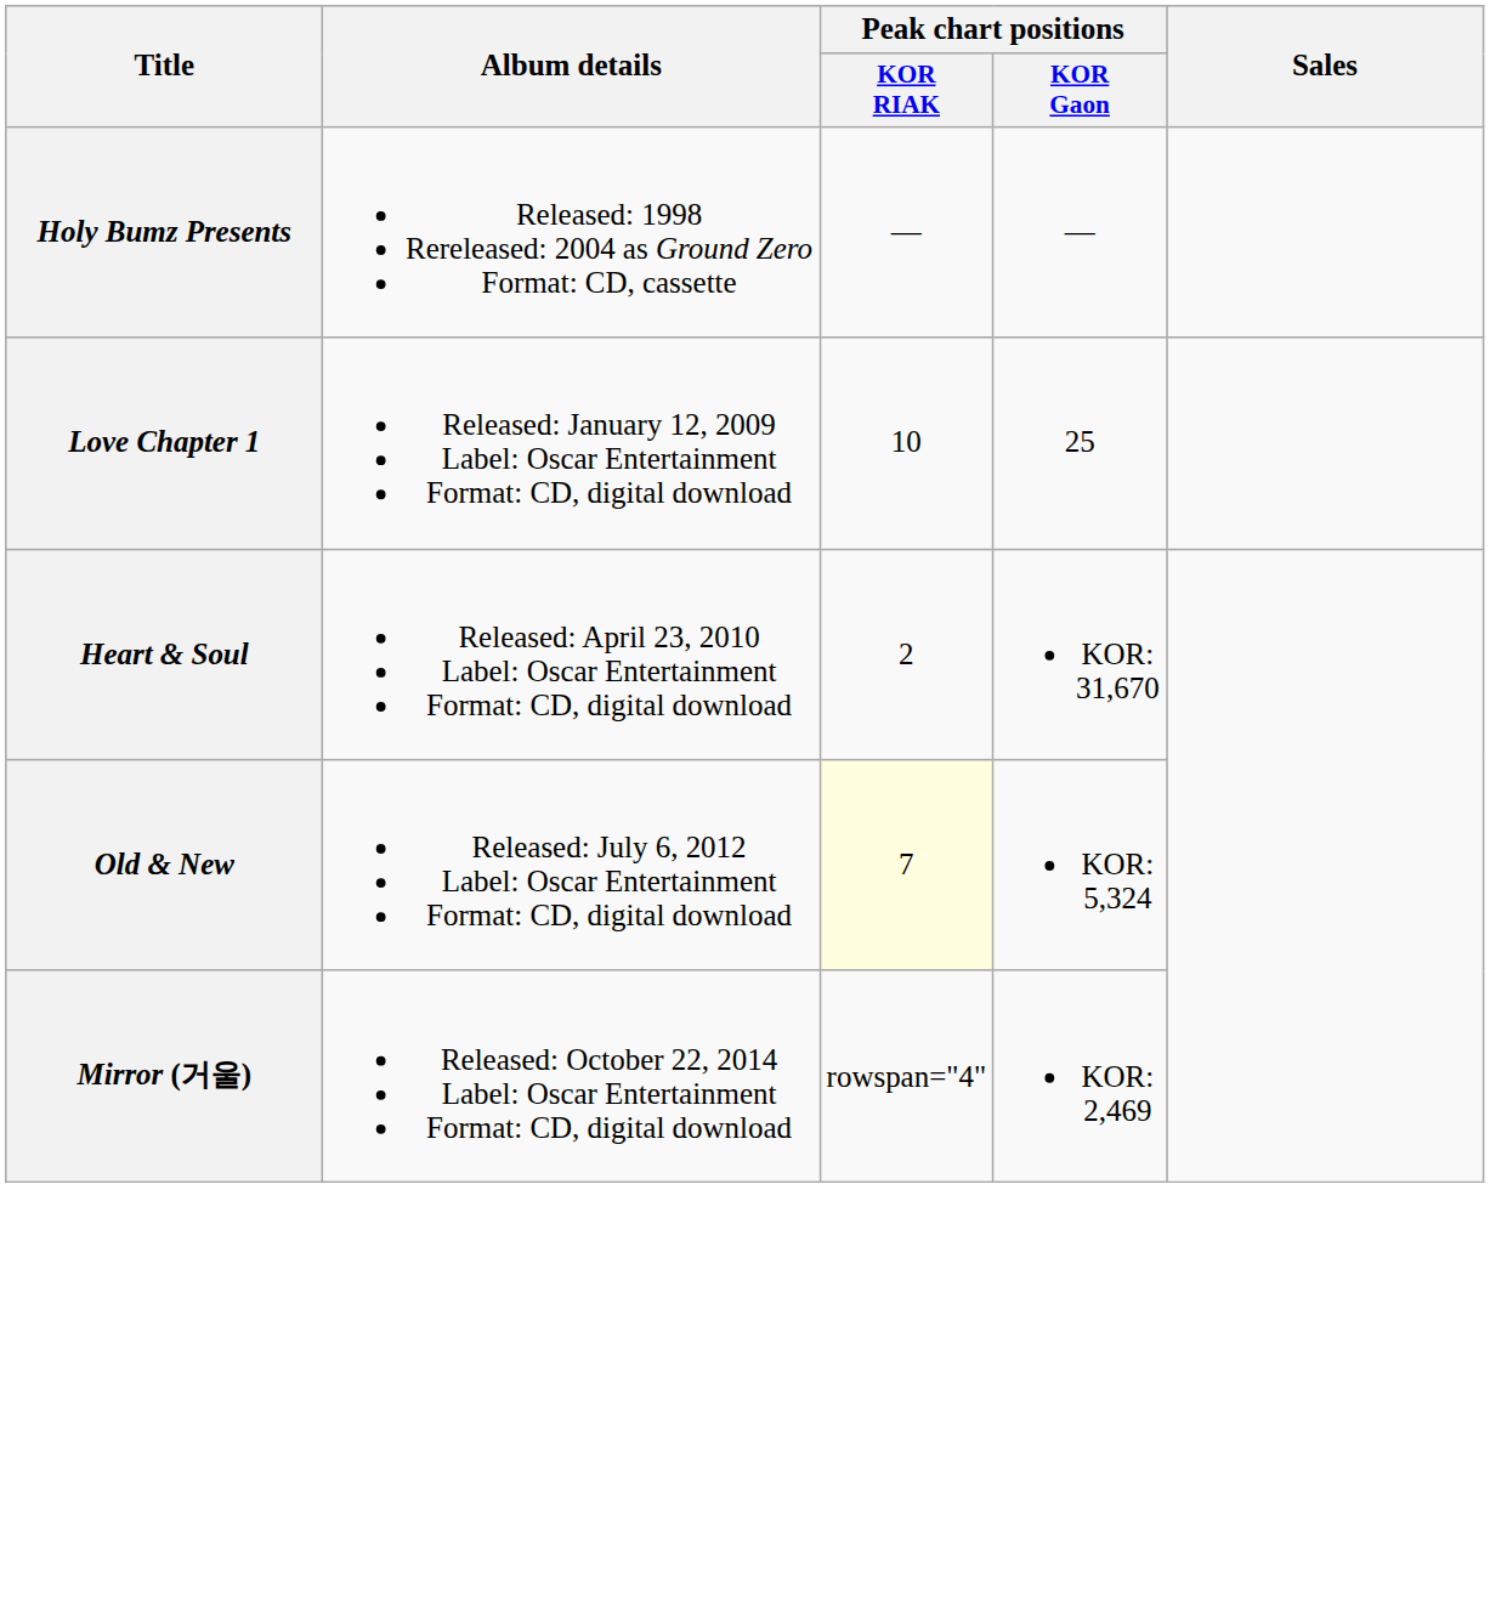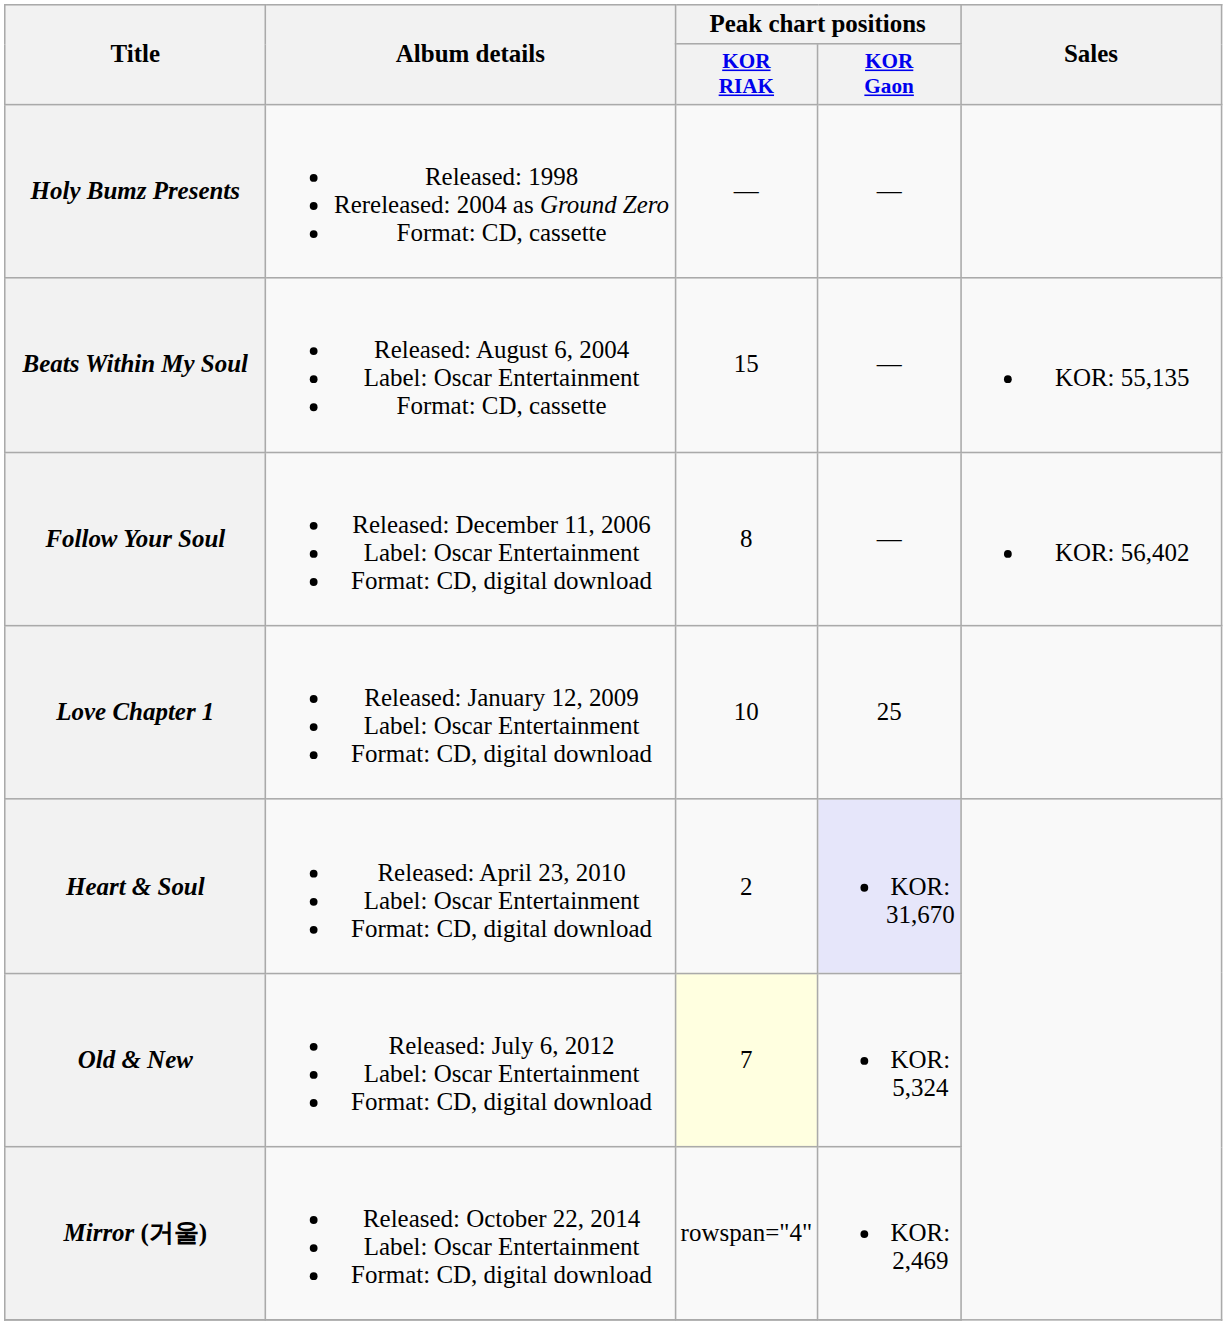+ row: Beats Within My Soul | Released: August 6, 2004 Label: Oscar Entertainment Format: CD, cassette | 15 | — | KOR: 55,135
+ row: Follow Your Soul | Released: December 11, 2006 Label: Oscar Entertainment Format: CD, digital download | 8 | — | KOR: 56,402
Heart & Soul | Peak chart positions / KOR Gaon: no background -> lavender background
